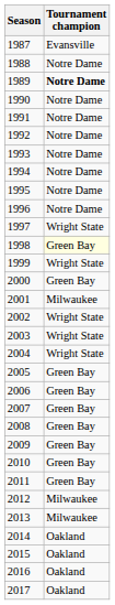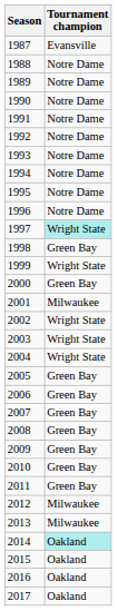1989 | Tournament champion: bold -> normal
1997 | Tournament champion: no background -> paleturquoise background
1998 | Tournament champion: lightyellow background -> no background
2014 | Tournament champion: no background -> paleturquoise background
